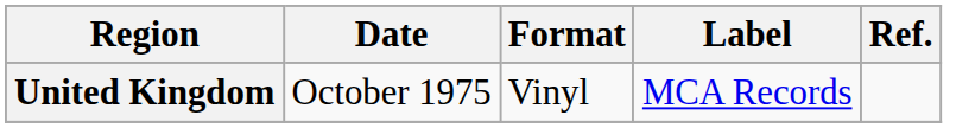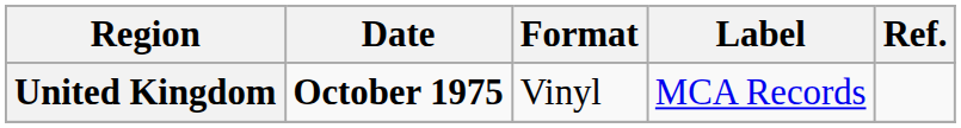United Kingdom | Date: normal -> bold
